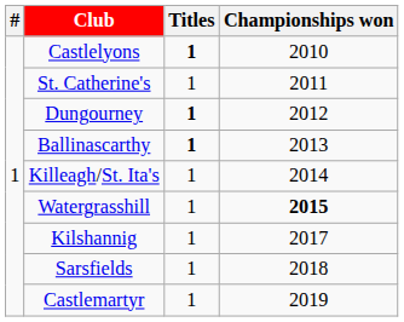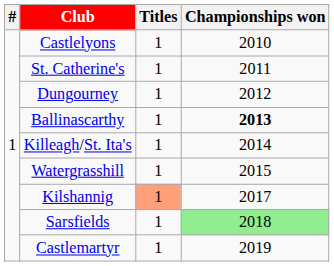Castlelyons | Titles: bold -> normal
Dungourney | Titles: bold -> normal
Ballinascarthy | Titles: bold -> normal
Ballinascarthy | Championships won: normal -> bold
Watergrasshill | Championships won: bold -> normal
Kilshannig | Titles: no background -> lightsalmon background
Sarsfields | Championships won: no background -> lightgreen background
